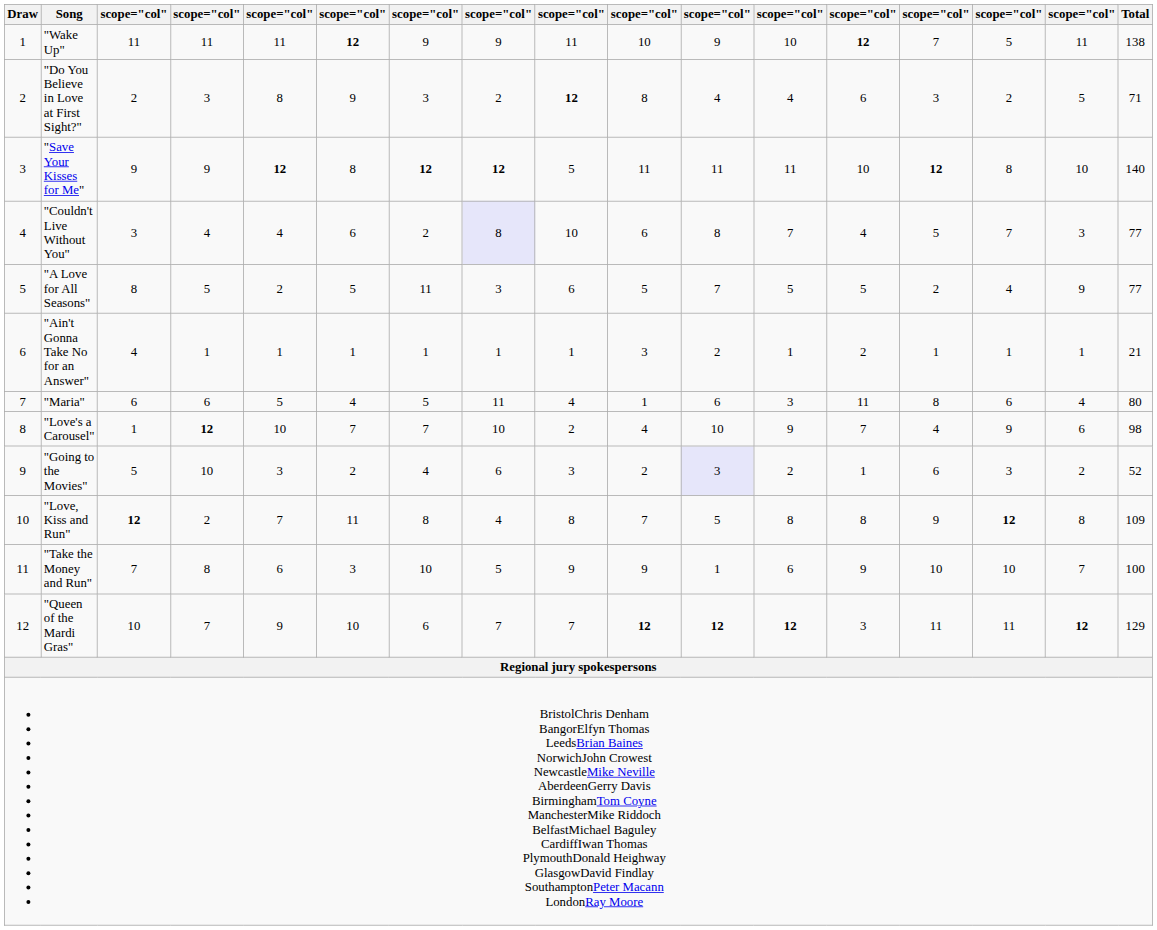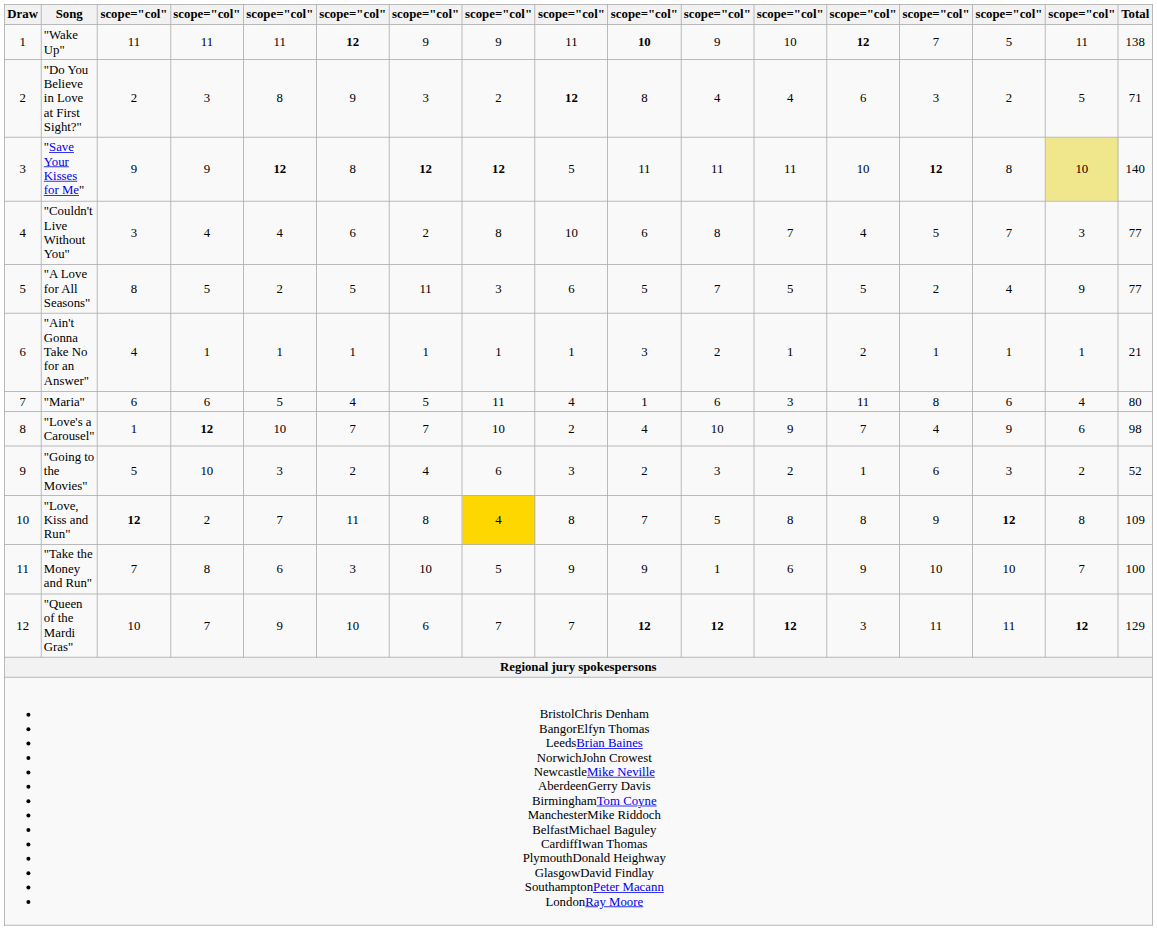"Wake Up" | column 10: normal -> bold
"Save Your Kisses for Me" | column 16: no background -> khaki background
"Couldn't Live Without You" | column 8: lavender background -> no background
"Going to the Movies" | column 11: lavender background -> no background
"Love, Kiss and Run" | column 8: no background -> gold background
